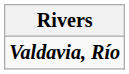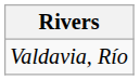row 2 | column 1: bold -> normal
